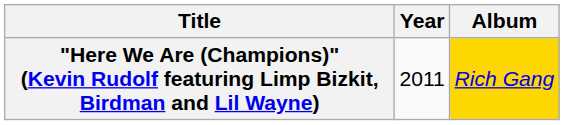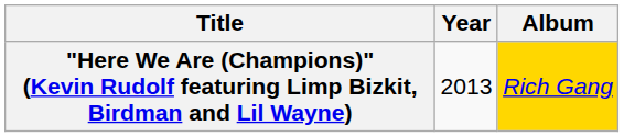row 2 | Year: 2011 -> 2013
